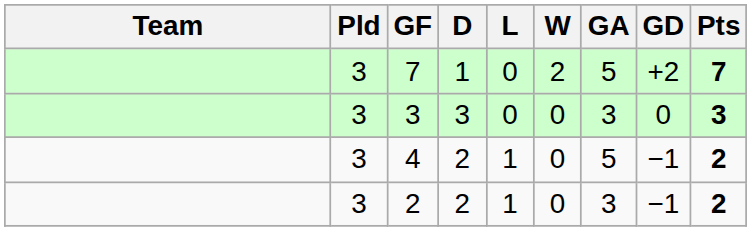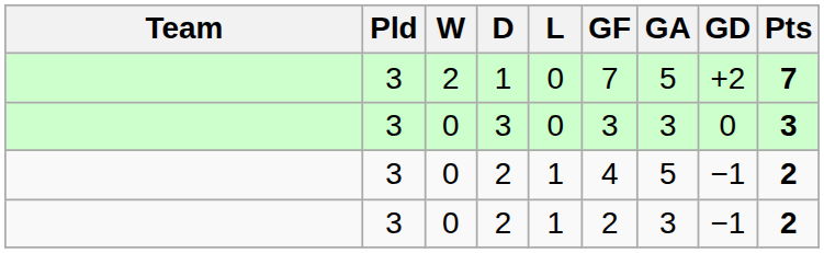columns swapped: W <-> GF
